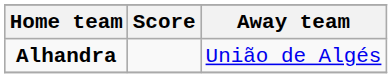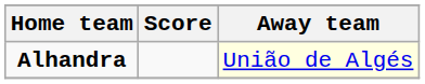Alhandra | Away team: no background -> lightyellow background
